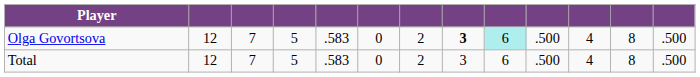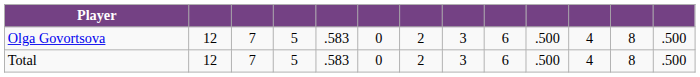Olga Govortsova | column 8: bold -> normal
Olga Govortsova | column 9: paleturquoise background -> no background
